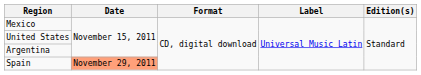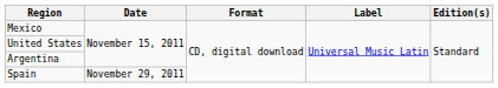Spain | Date: lightsalmon background -> no background
